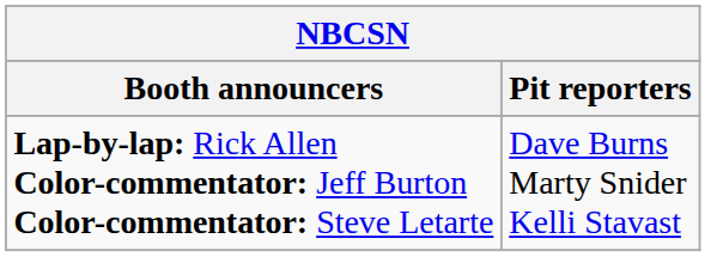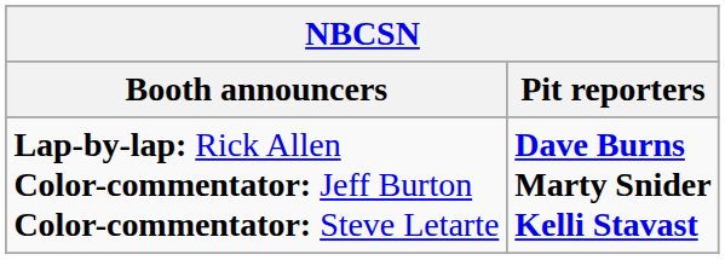row 3 | Pit reporters: normal -> bold
